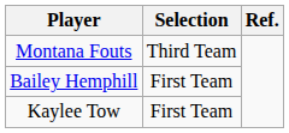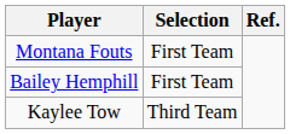Montana Fouts | Selection: Third Team -> First Team
Kaylee Tow | Selection: First Team -> Third Team
